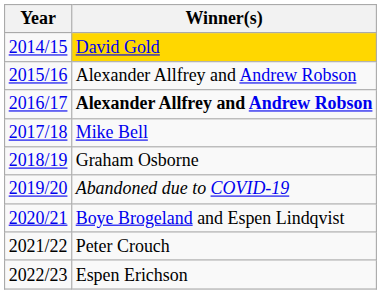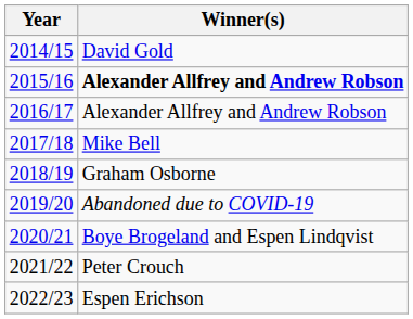2014/15 | Winner(s): gold background -> no background
2015/16 | Winner(s): normal -> bold
2016/17 | Winner(s): bold -> normal
